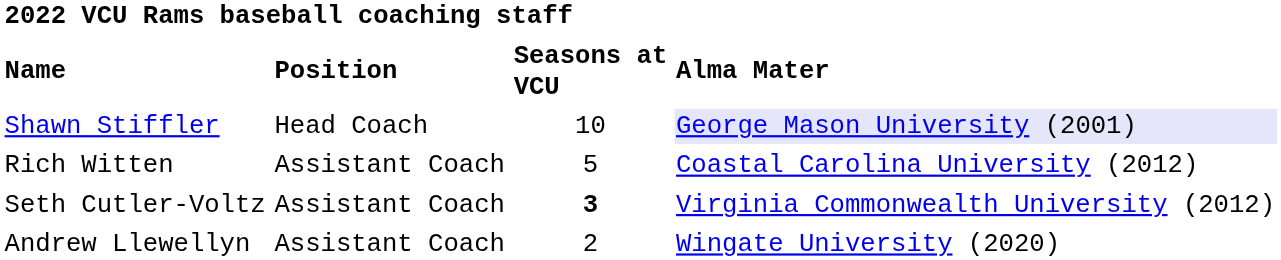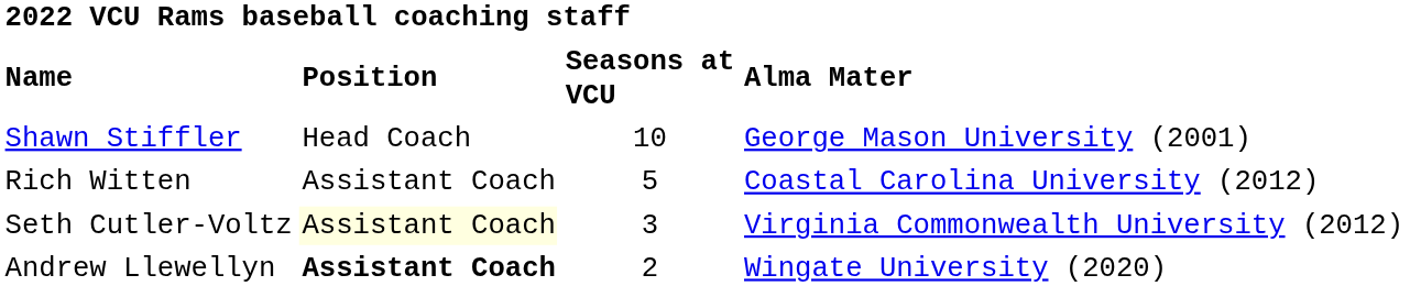Shawn Stiffler | Alma Mater: lavender background -> no background
Seth Cutler-Voltz | Position: no background -> lightyellow background
Seth Cutler-Voltz | Seasons at VCU: bold -> normal
Andrew Llewellyn | Position: normal -> bold
